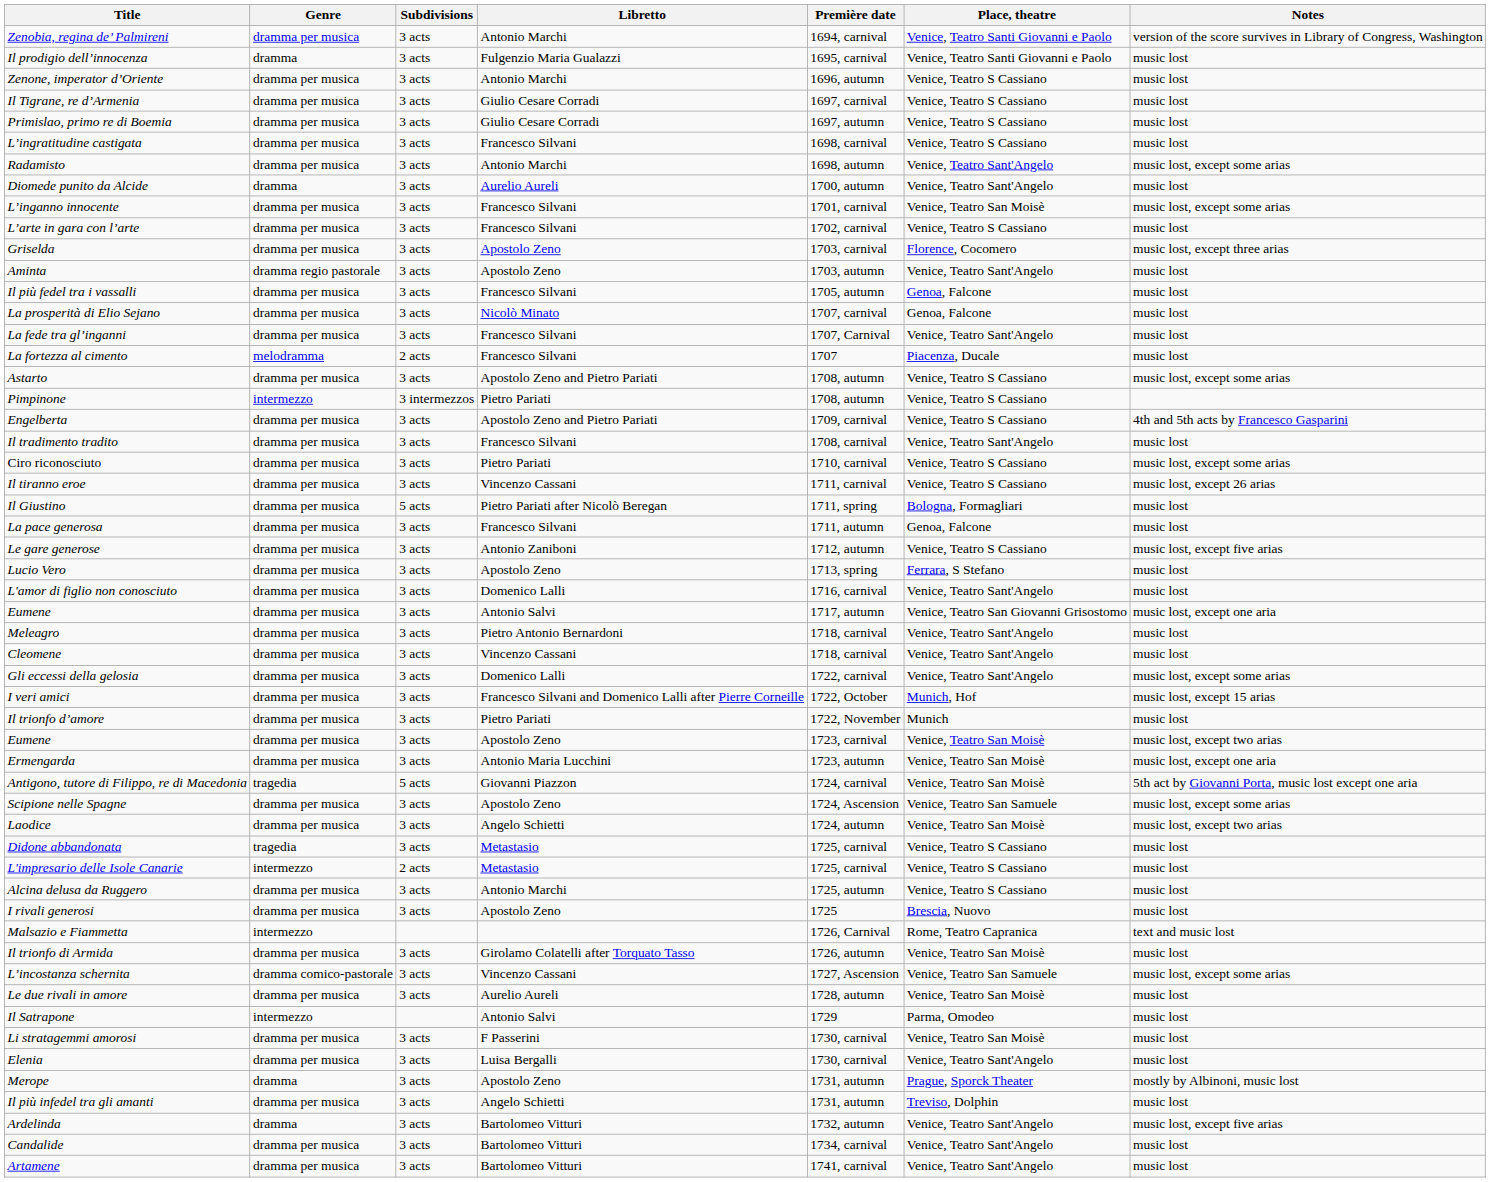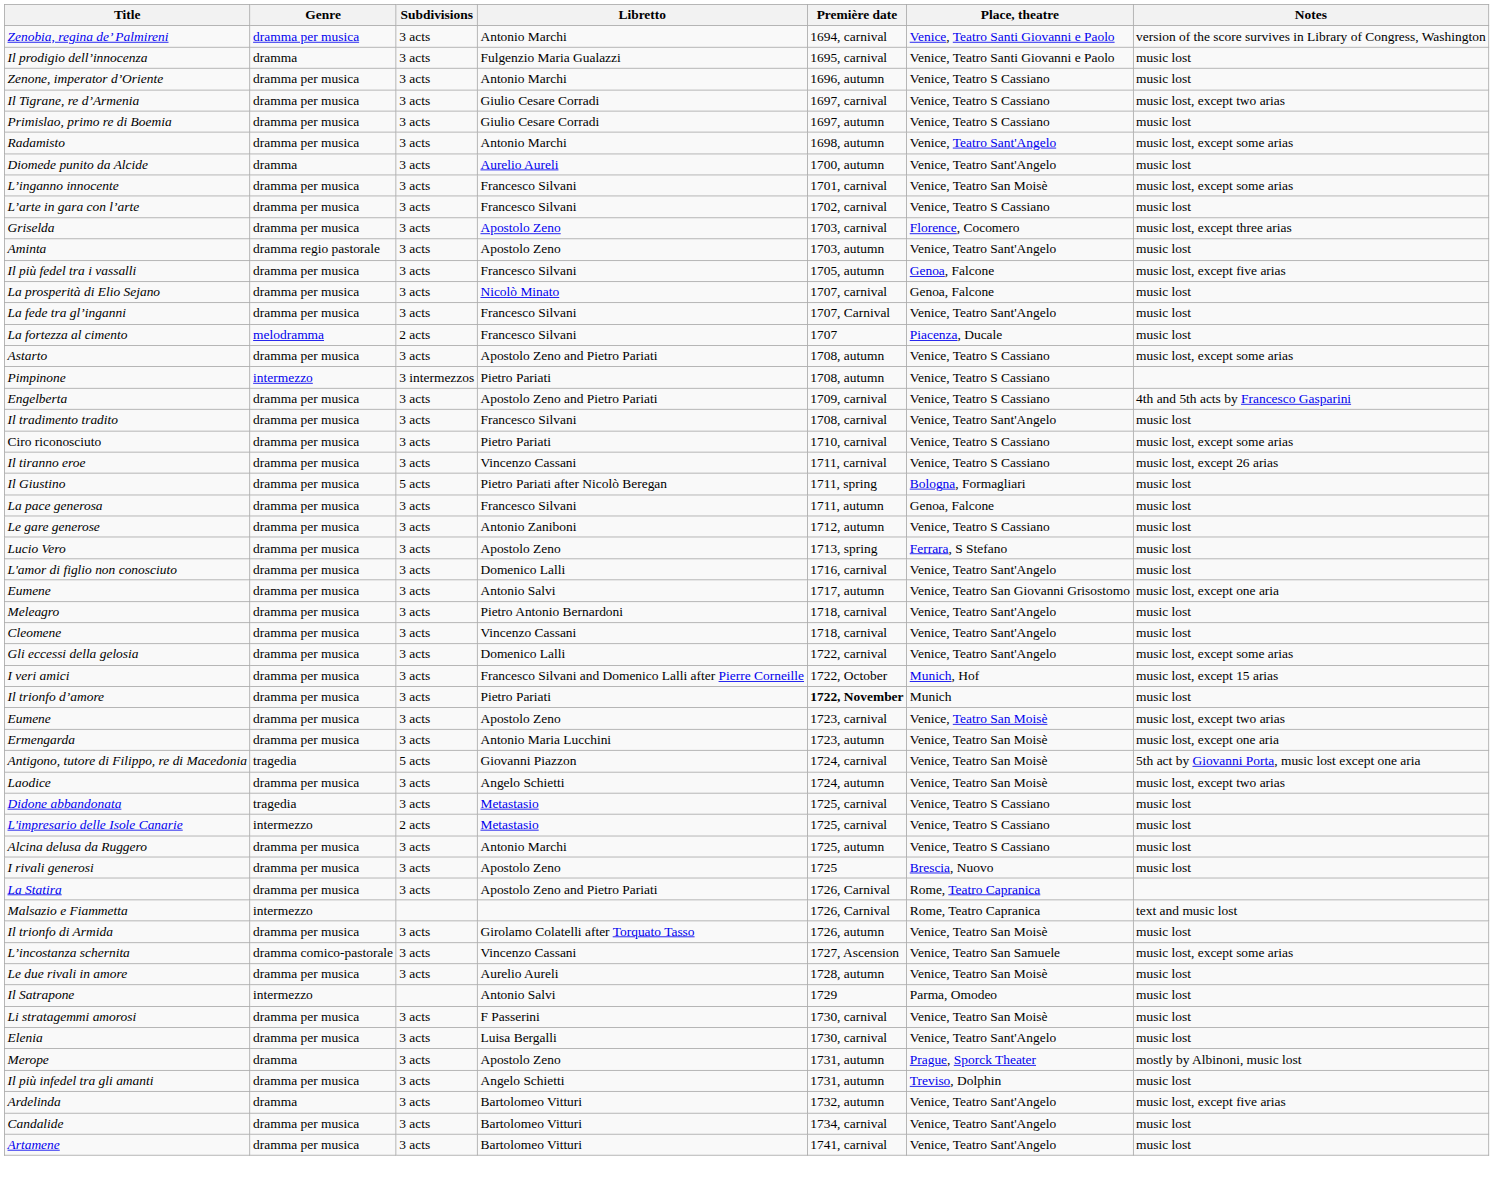Il Tigrane, re d’Armenia | Notes: music lost -> music lost, except two arias
- row: L’ingratitudine castigata | dramma per musica | 3 acts | Francesco Silvani | 1698, carnival | Venice, Teatro S Cassiano | music lost
Il più fedel tra i vassalli | Notes: music lost -> music lost, except five arias
Le gare generose | Notes: music lost, except five arias -> music lost
Il trionfo d’amore | Première date: normal -> bold
- row: Scipione nelle Spagne | dramma per musica | 3 acts | Apostolo Zeno | 1724, Ascension | Venice, Teatro San Samuele | music lost, except some arias
+ row: La Statira | dramma per musica | 3 acts | Apostolo Zeno and Pietro Pariati | 1726, Carnival | Rome, Teatro Capranica
